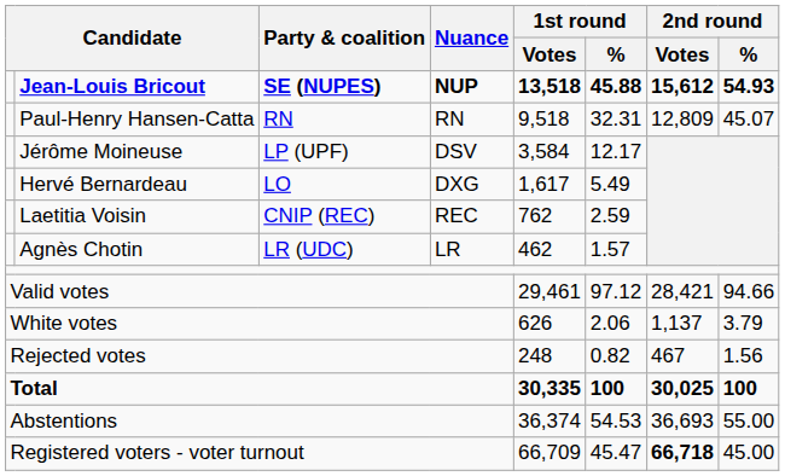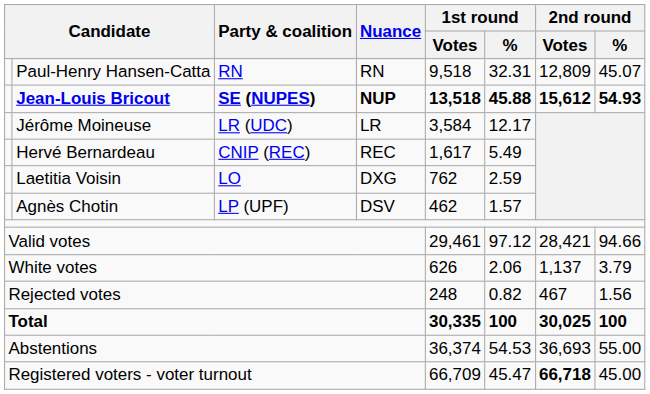rows swapped: Jean-Louis Bricout <-> Paul-Henry Hansen-Catta
Jérôme Moineuse | Party & coalition: LP (UPF) -> LR (UDC)
Jérôme Moineuse | Nuance: DSV -> LR
Hervé Bernardeau | Party & coalition: LO -> CNIP (REC)
Hervé Bernardeau | Nuance: DXG -> REC
Laetitia Voisin | Party & coalition: CNIP (REC) -> LO
Laetitia Voisin | Nuance: REC -> DXG
Agnès Chotin | Party & coalition: LR (UDC) -> LP (UPF)
Agnès Chotin | Nuance: LR -> DSV
